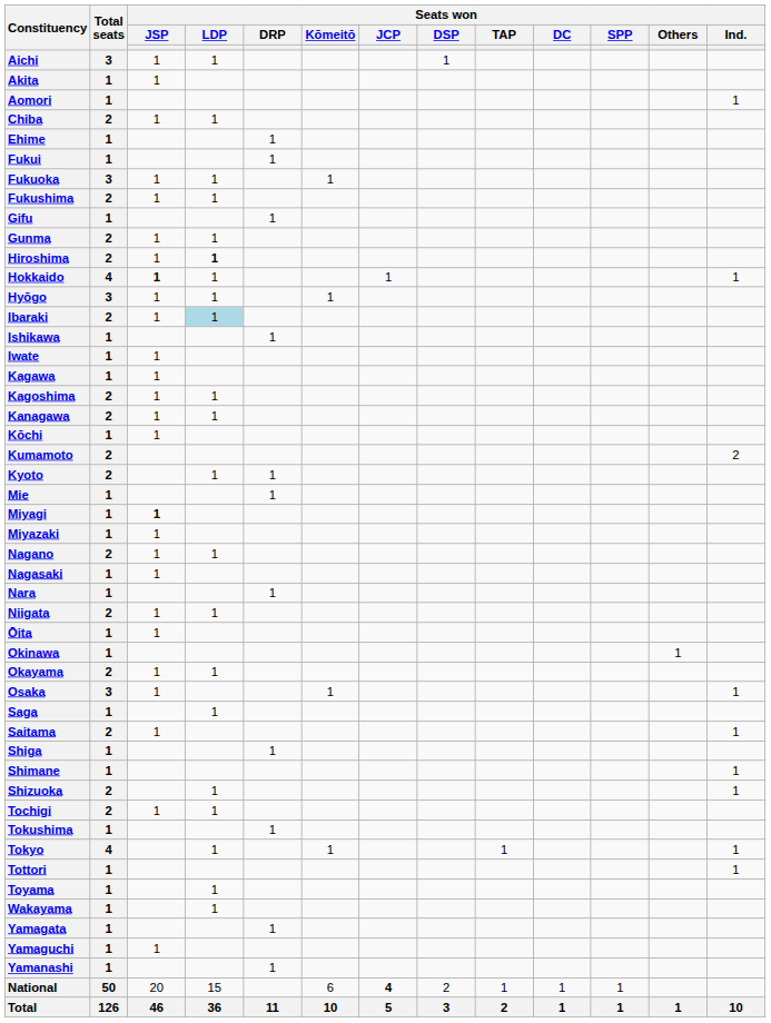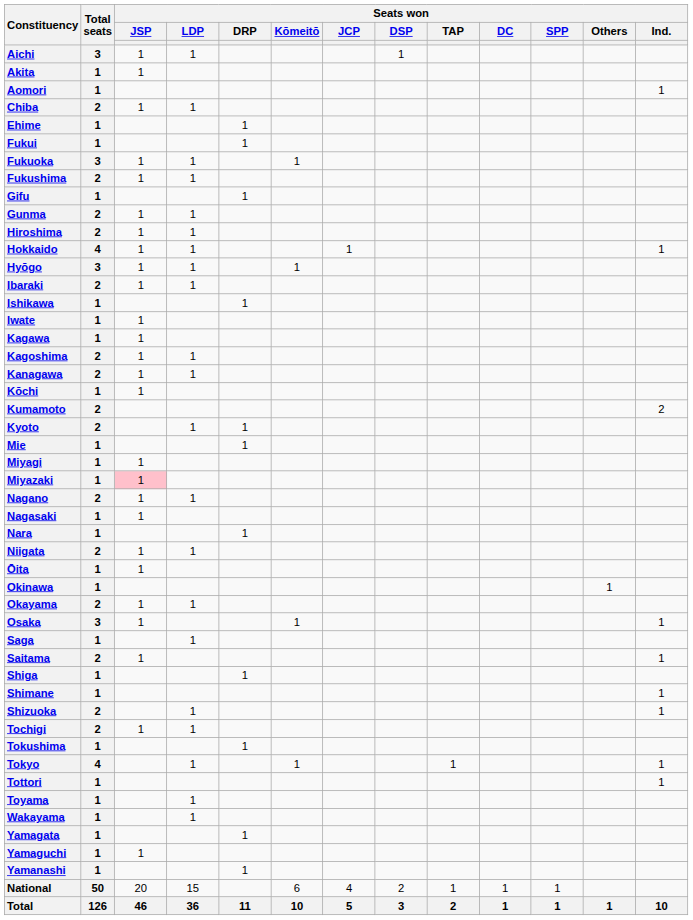Hiroshima | Seats won / LDP: bold -> normal
Hokkaido | Seats won / JSP: bold -> normal
Ibaraki | Seats won / LDP: lightblue background -> no background
Miyagi | Seats won / JSP: bold -> normal
Miyazaki | Seats won / JSP: no background -> pink background
National | Seats won / JCP: bold -> normal
